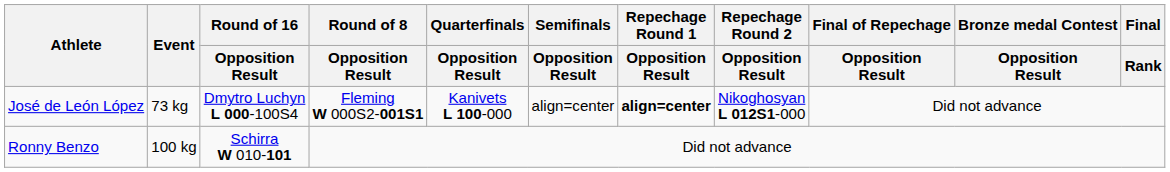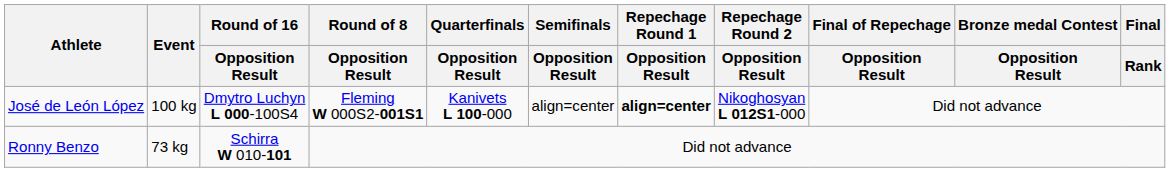José de León López | Event: 73 kg -> 100 kg
Ronny Benzo | Event: 100 kg -> 73 kg
